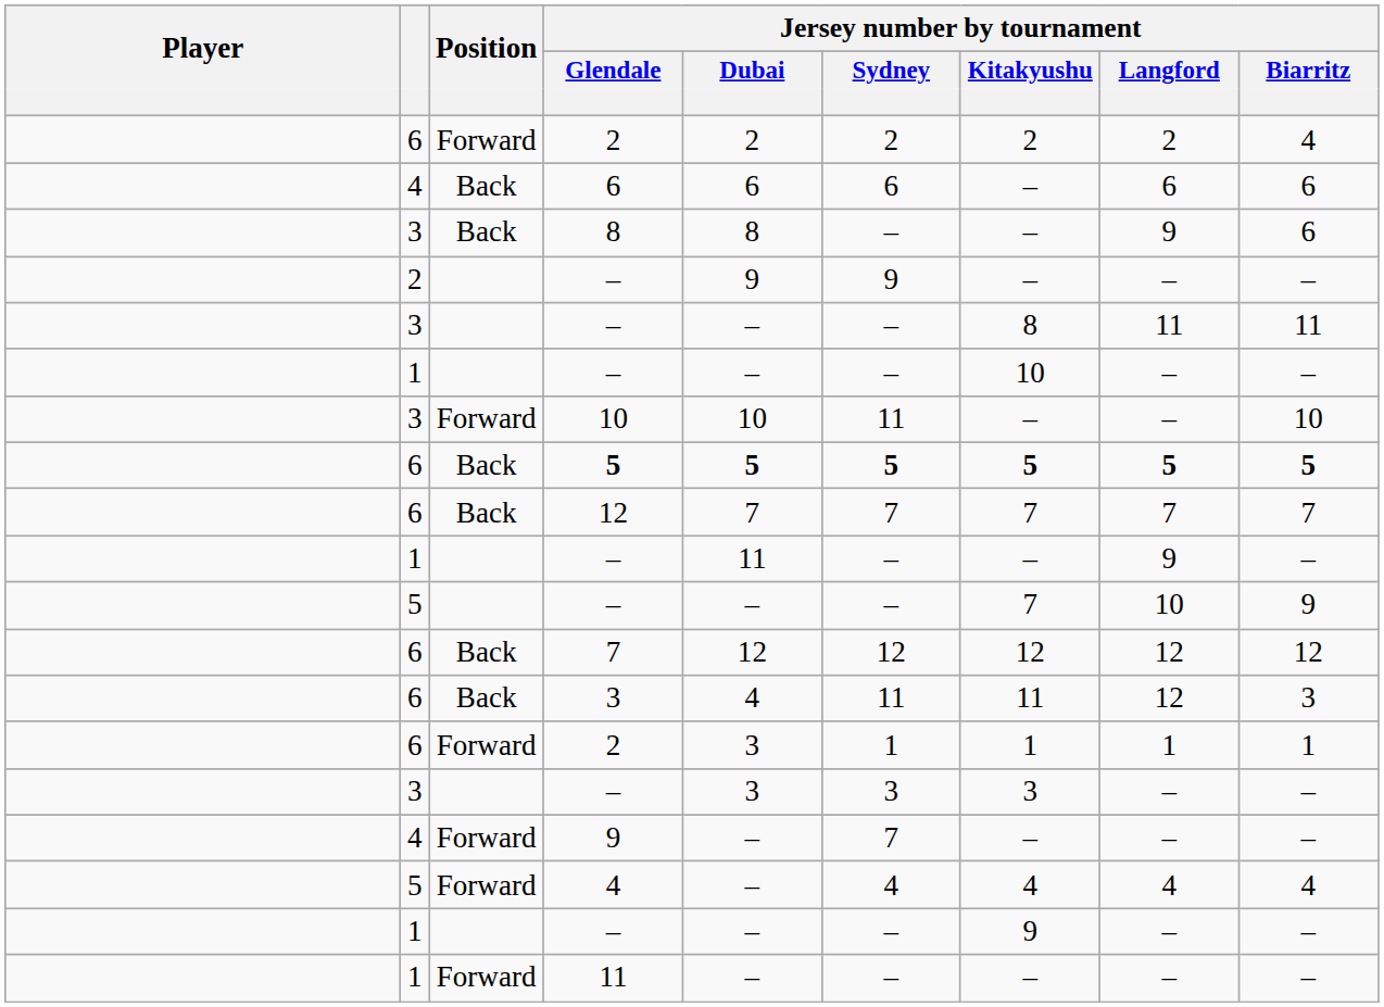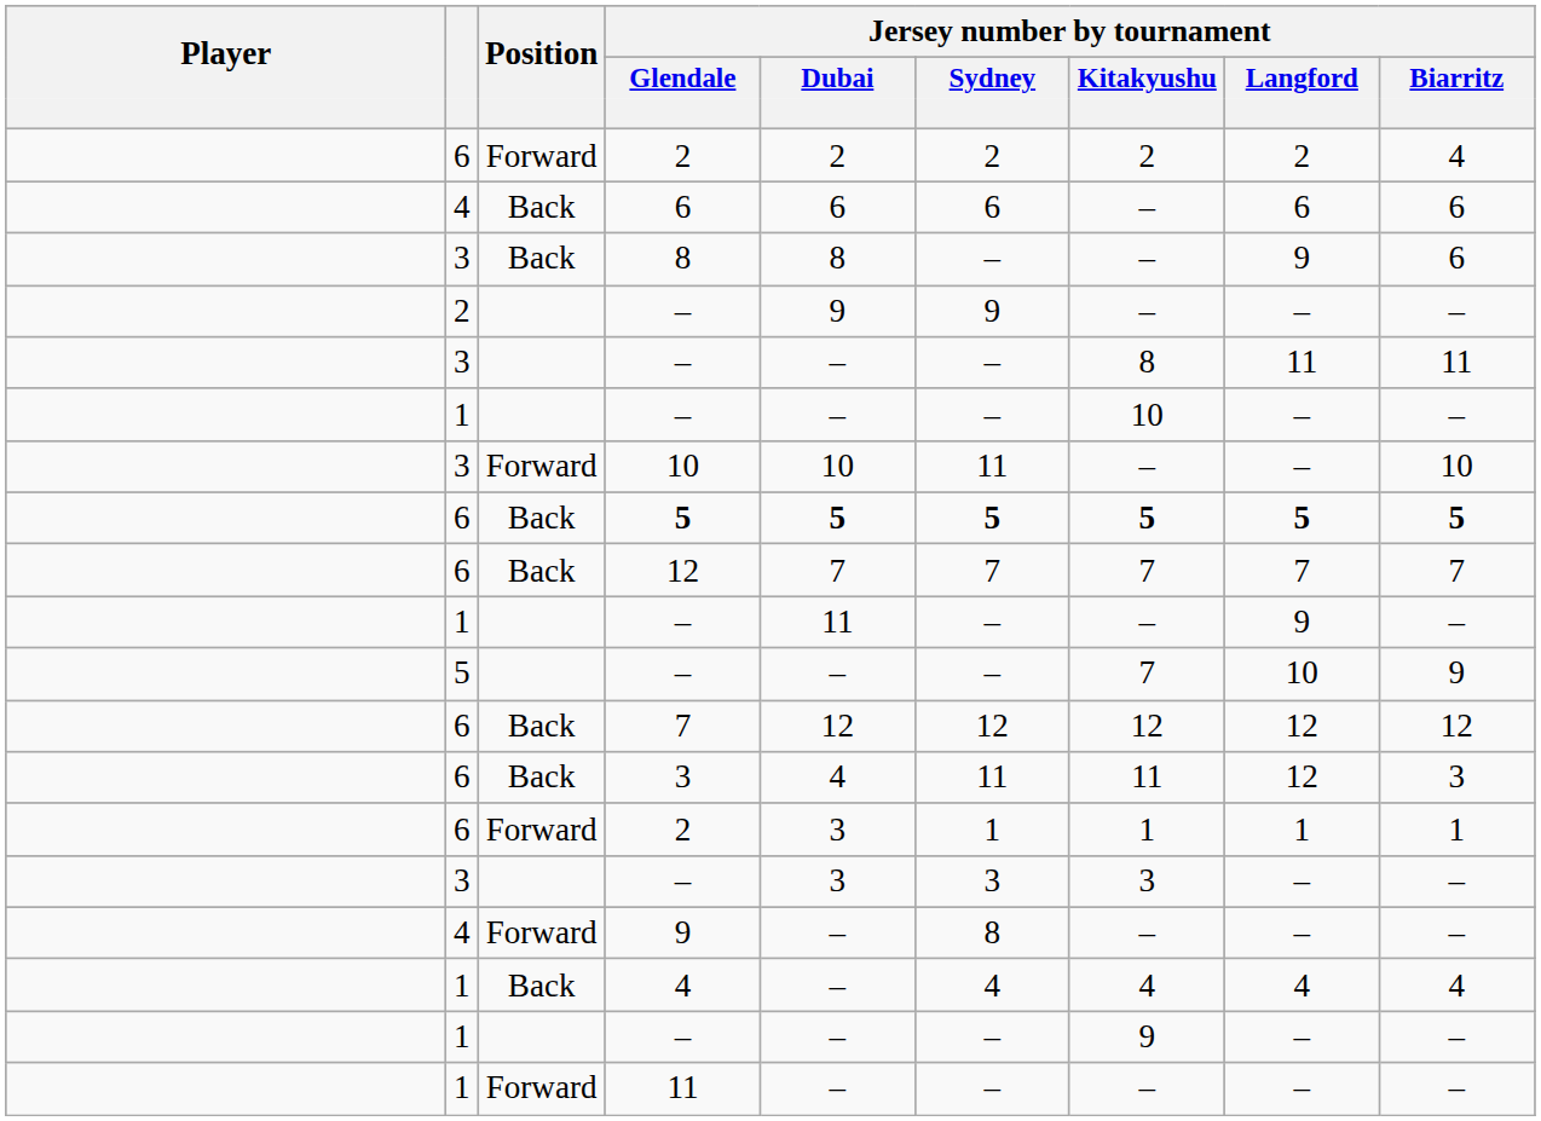row 19 | Jersey number by tournament / Sydney: 7 -> 8
row 20 | column 2: 5 -> 1
row 20 | Position: Forward -> Back
